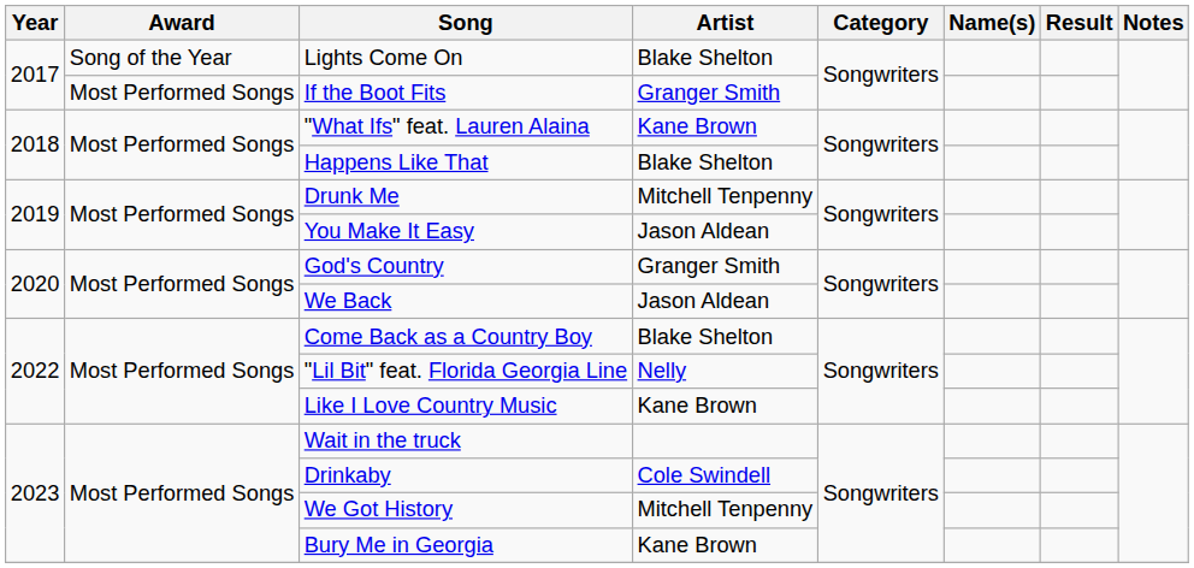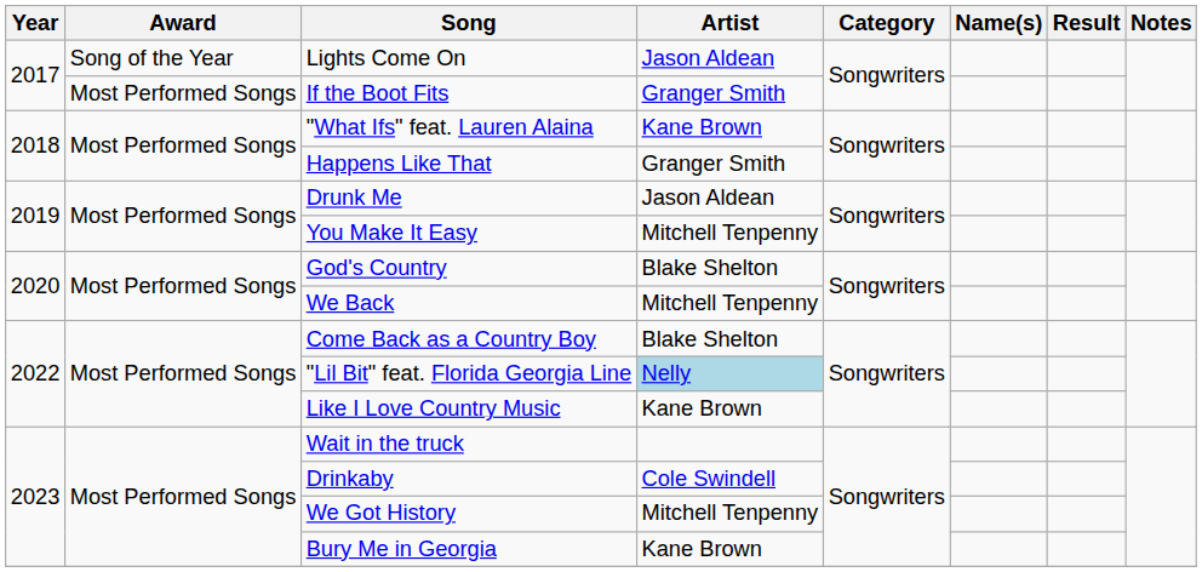Lights Come On | Artist: Blake Shelton -> Jason Aldean
Happens Like That | Artist: Blake Shelton -> Granger Smith
Drunk Me | Artist: Mitchell Tenpenny -> Jason Aldean
You Make It Easy | Artist: Jason Aldean -> Mitchell Tenpenny
God's Country | Artist: Granger Smith -> Blake Shelton
We Back | Artist: Jason Aldean -> Mitchell Tenpenny
"Lil Bit" feat. Florida Georgia Line | Artist: no background -> lightblue background
